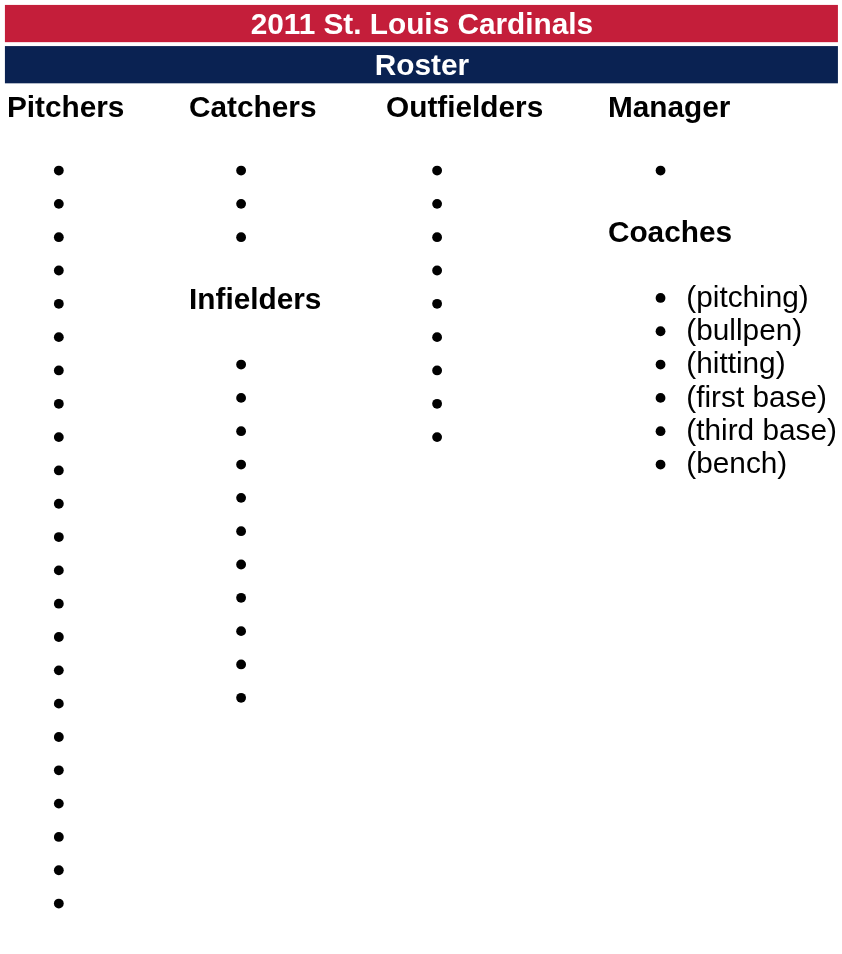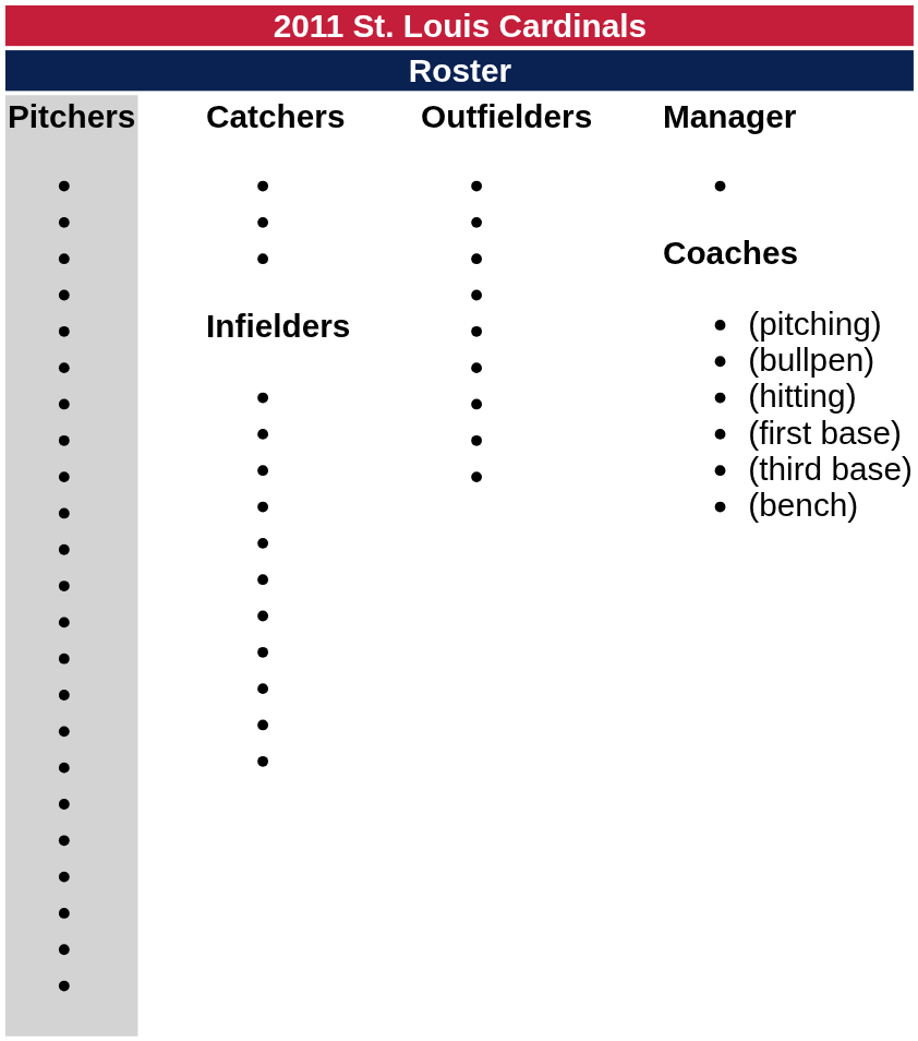Pitchers | column 1: no background -> lightgrey background
